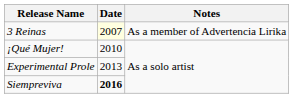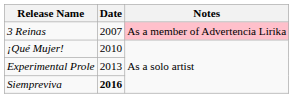3 Reinas | Date: lightyellow background -> no background
3 Reinas | Notes: no background -> pink background
